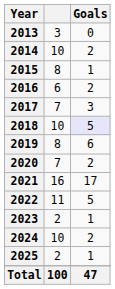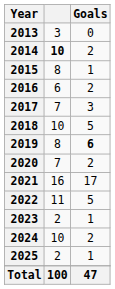2014 | column 2: normal -> bold
2018 | Goals: lavender background -> no background
2019 | Goals: normal -> bold
